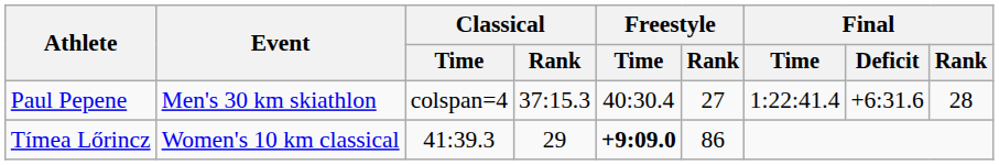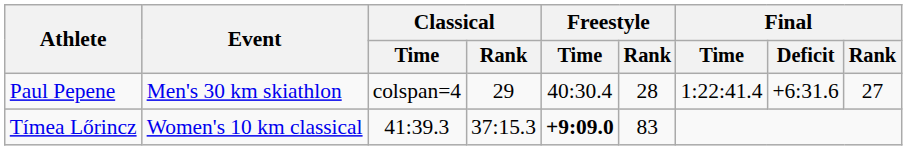Paul Pepene | Classical / Rank: 37:15.3 -> 29
Paul Pepene | Freestyle / Rank: 27 -> 28
Paul Pepene | Final / Rank: 28 -> 27
Tímea Lőrincz | Classical / Rank: 29 -> 37:15.3
Tímea Lőrincz | Freestyle / Rank: 86 -> 83
